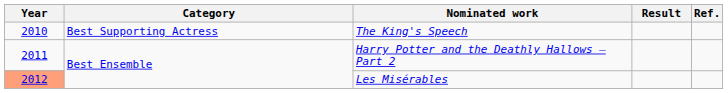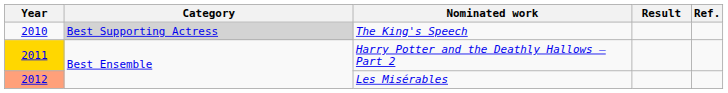The King's Speech | Category: no background -> lightgrey background
Harry Potter and the Deathly Hallows – Part 2 | Year: no background -> gold background
